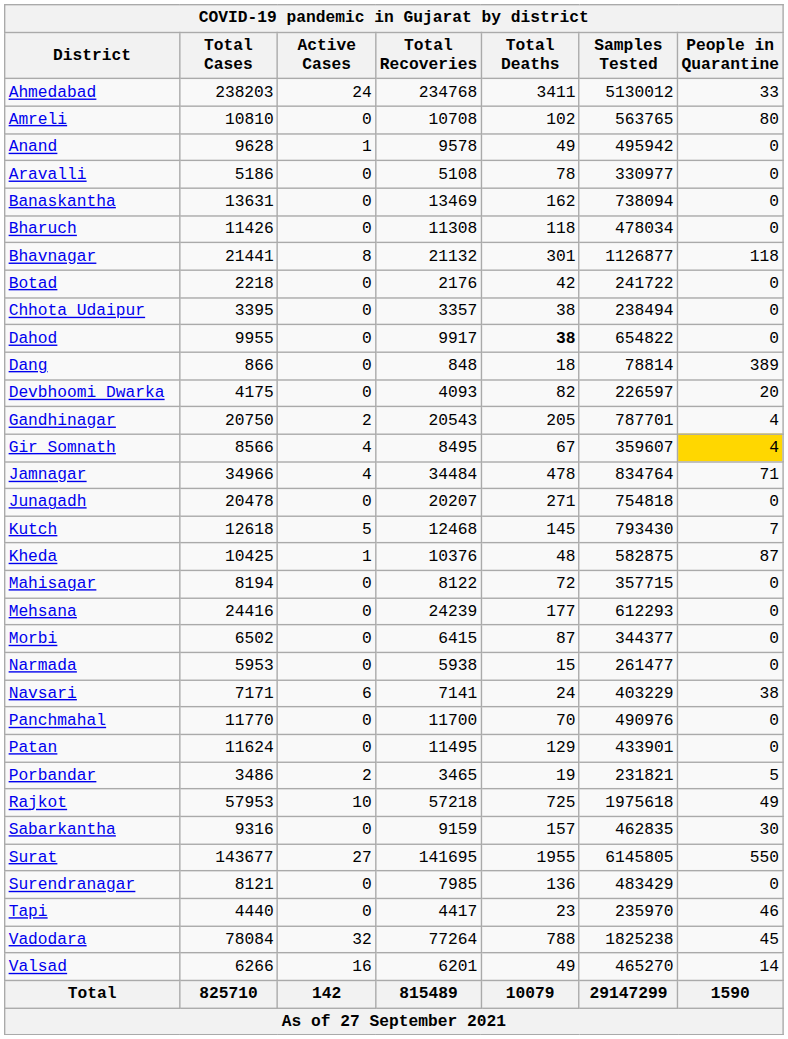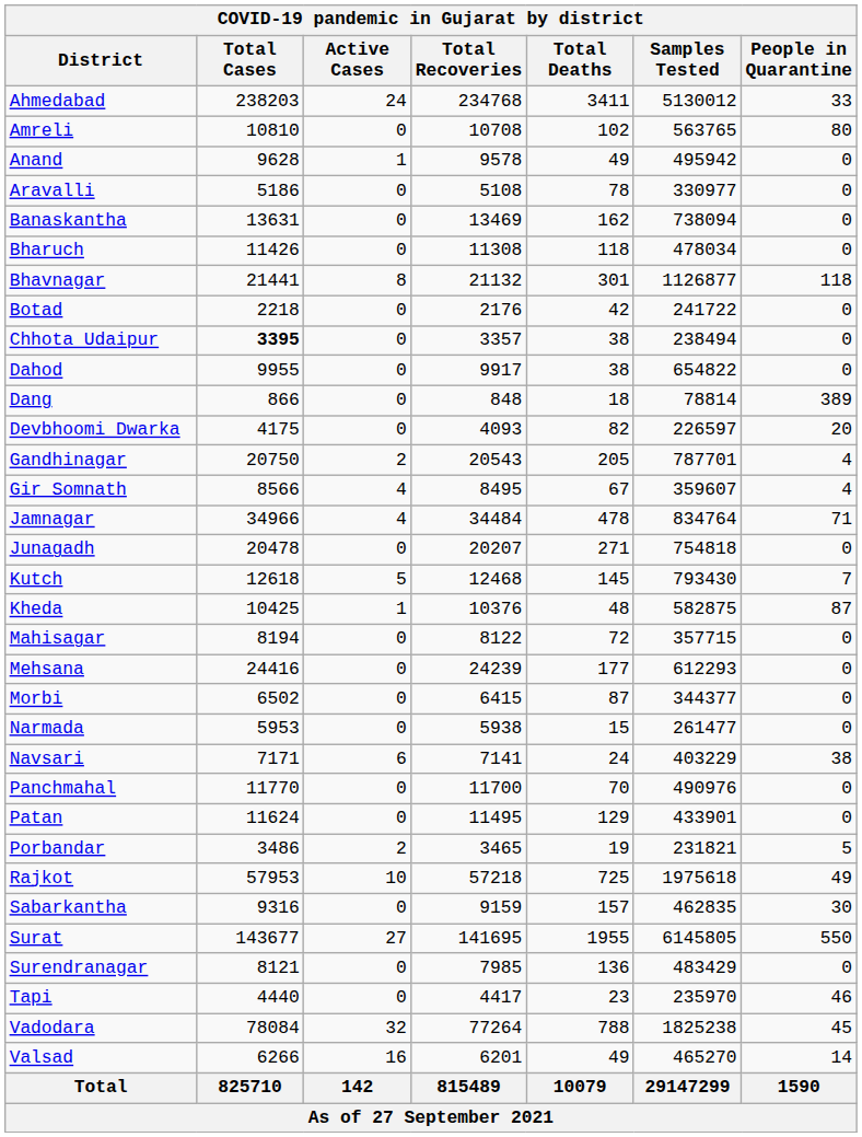Chhota Udaipur | Total Cases: normal -> bold
Dahod | Total Deaths: bold -> normal
Gir Somnath | People in Quarantine: gold background -> no background
